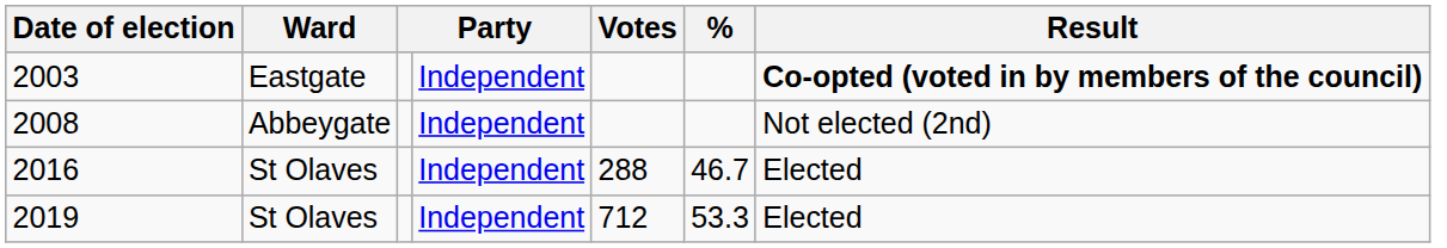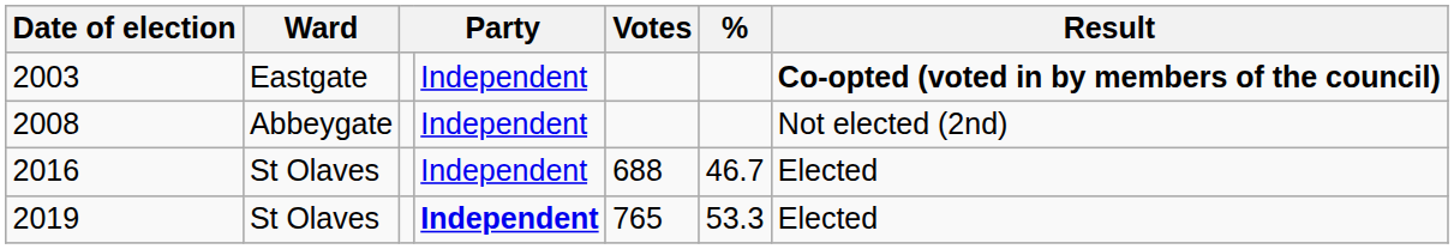2016 | Votes: 288 -> 688
2019 | column 4: normal -> bold
2019 | Votes: 712 -> 765
